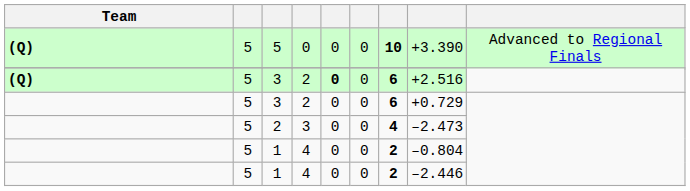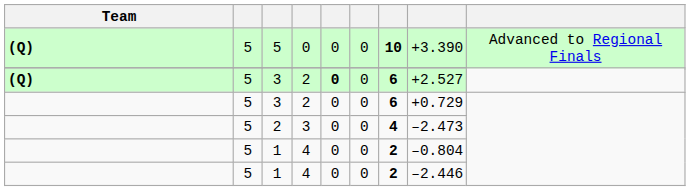(Q) / 3 | column 8: +2.516 -> +2.527
